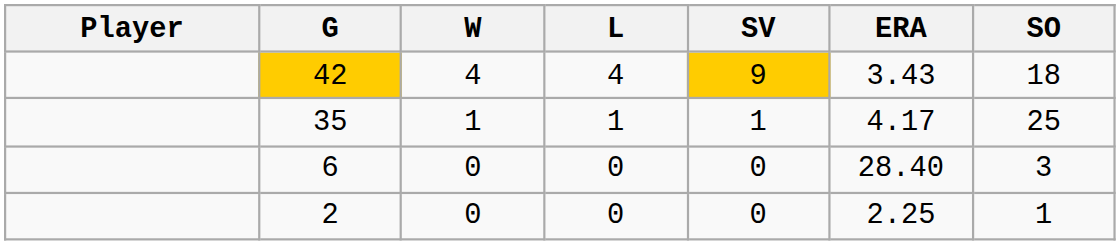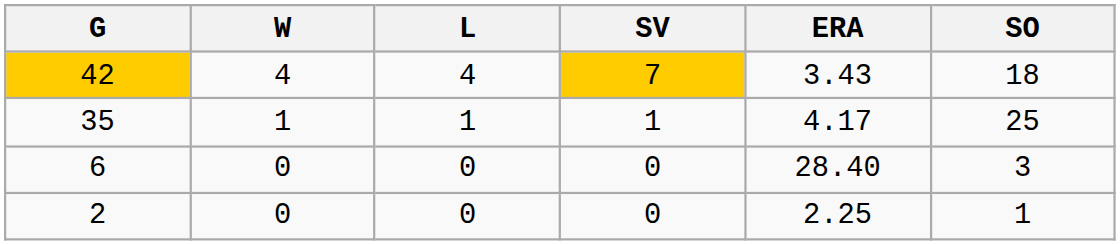- column: Player
42 | SV: 9 -> 7
